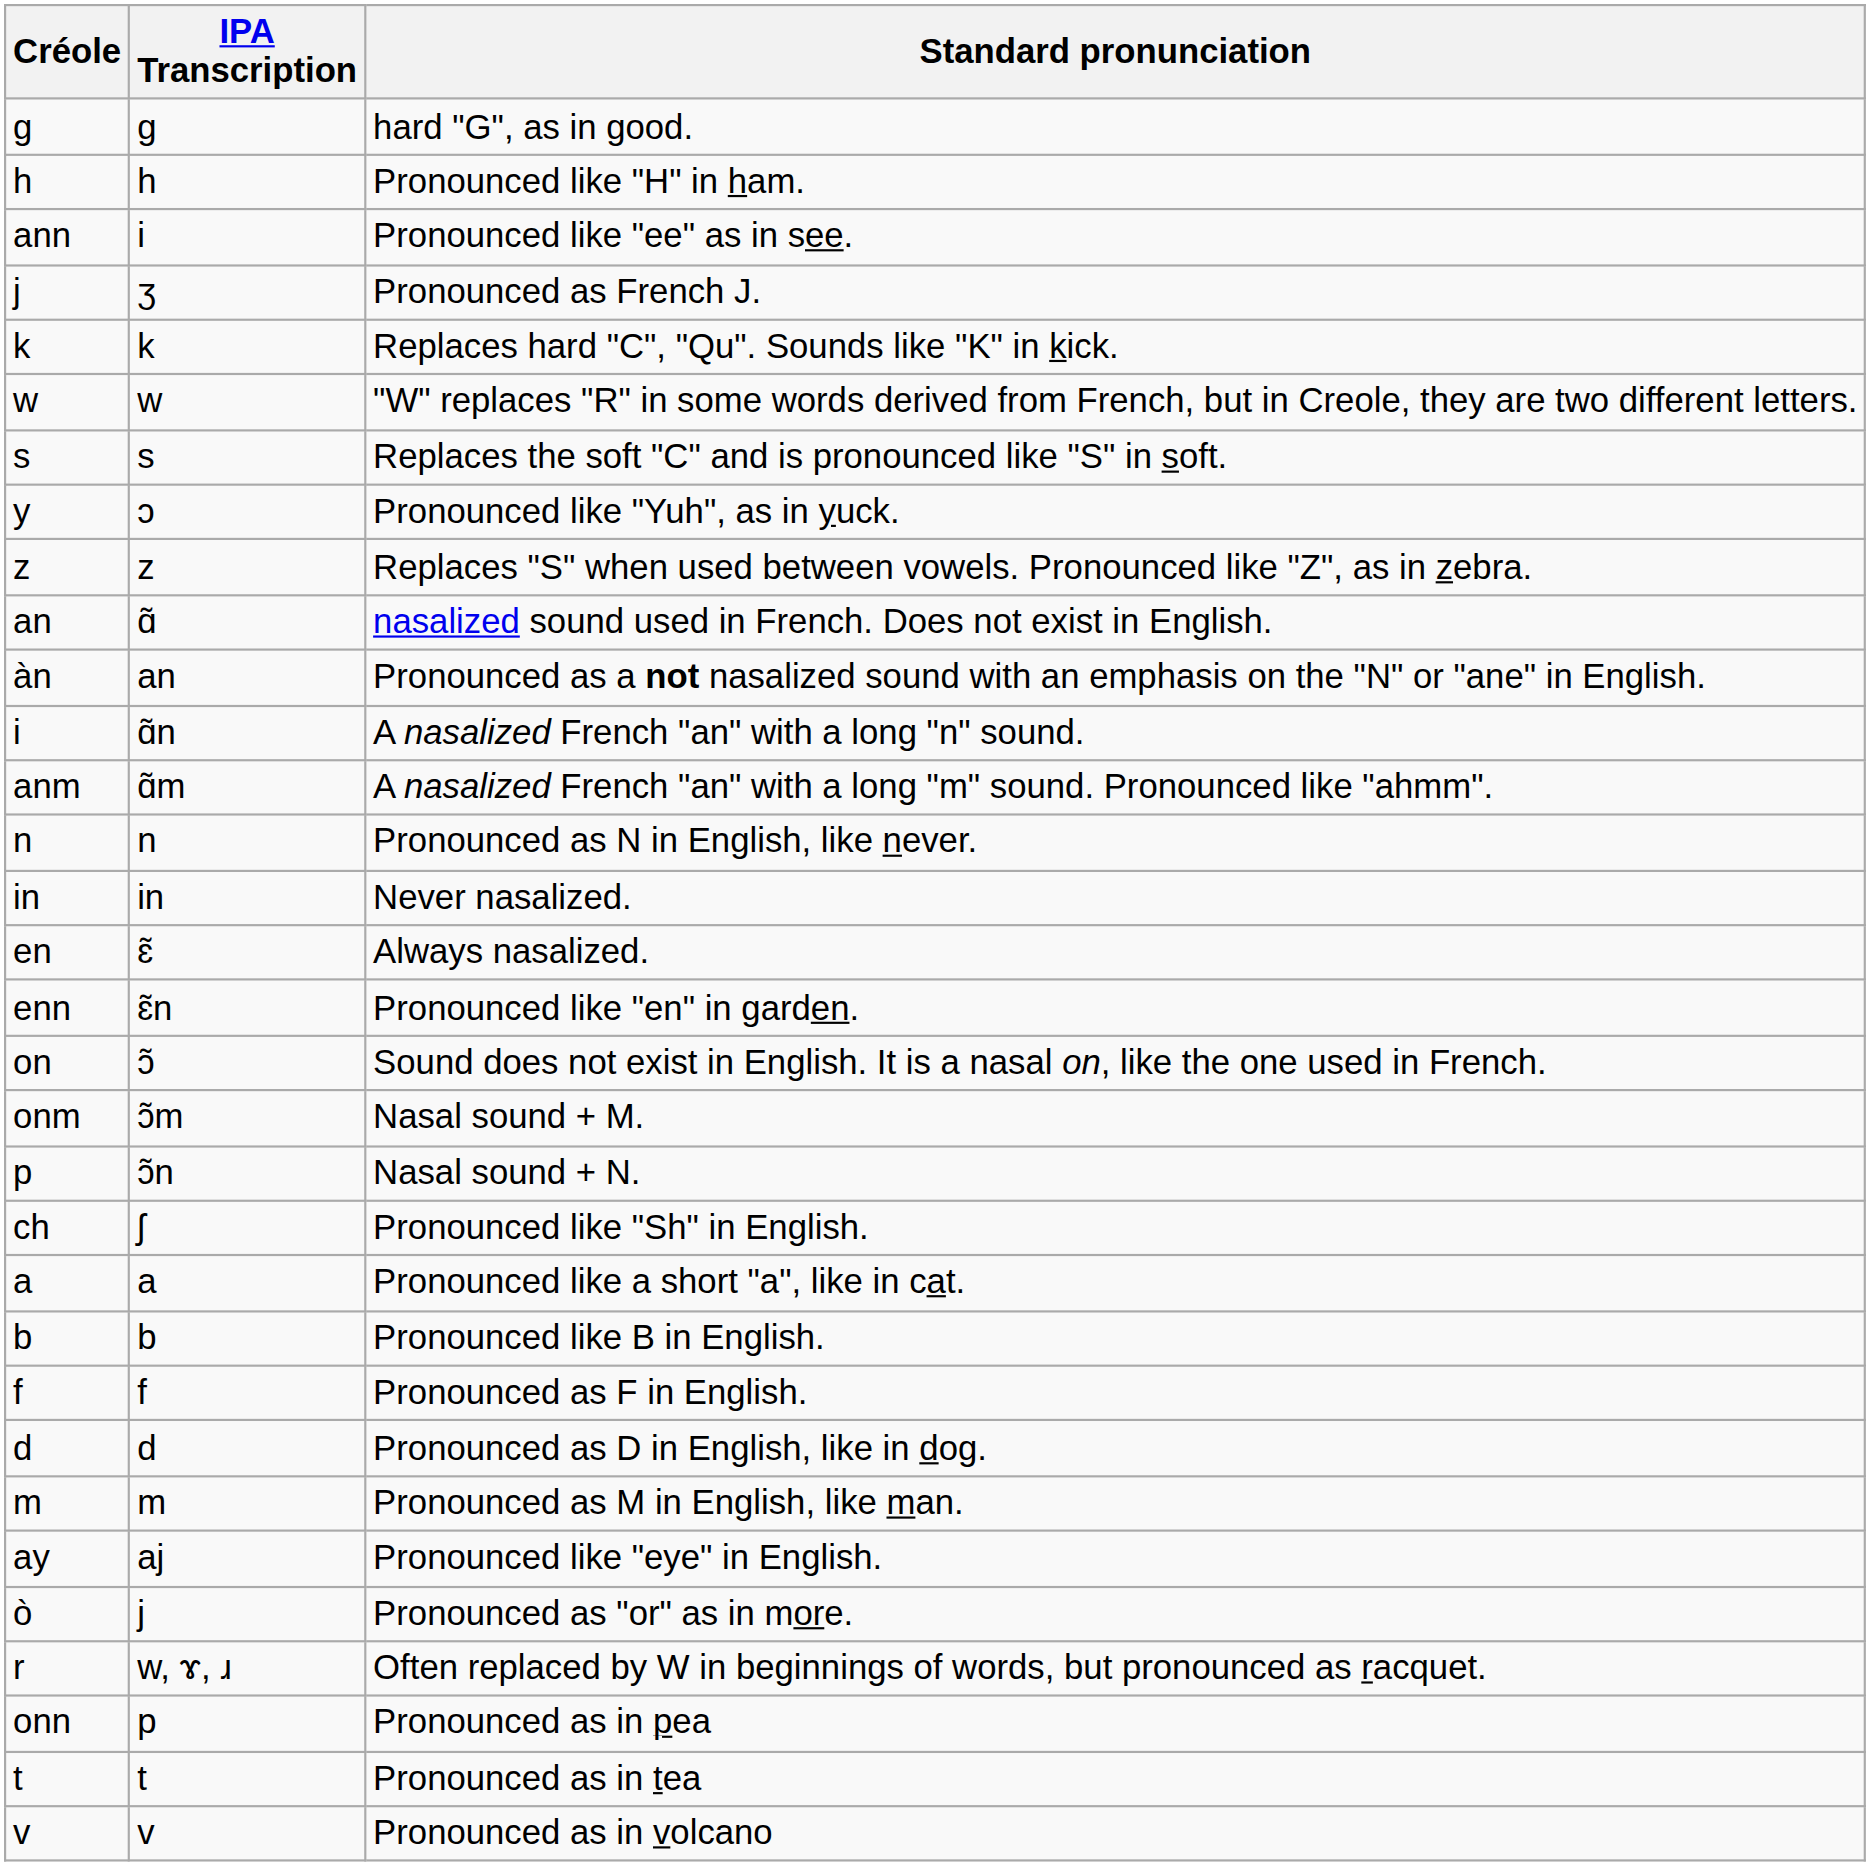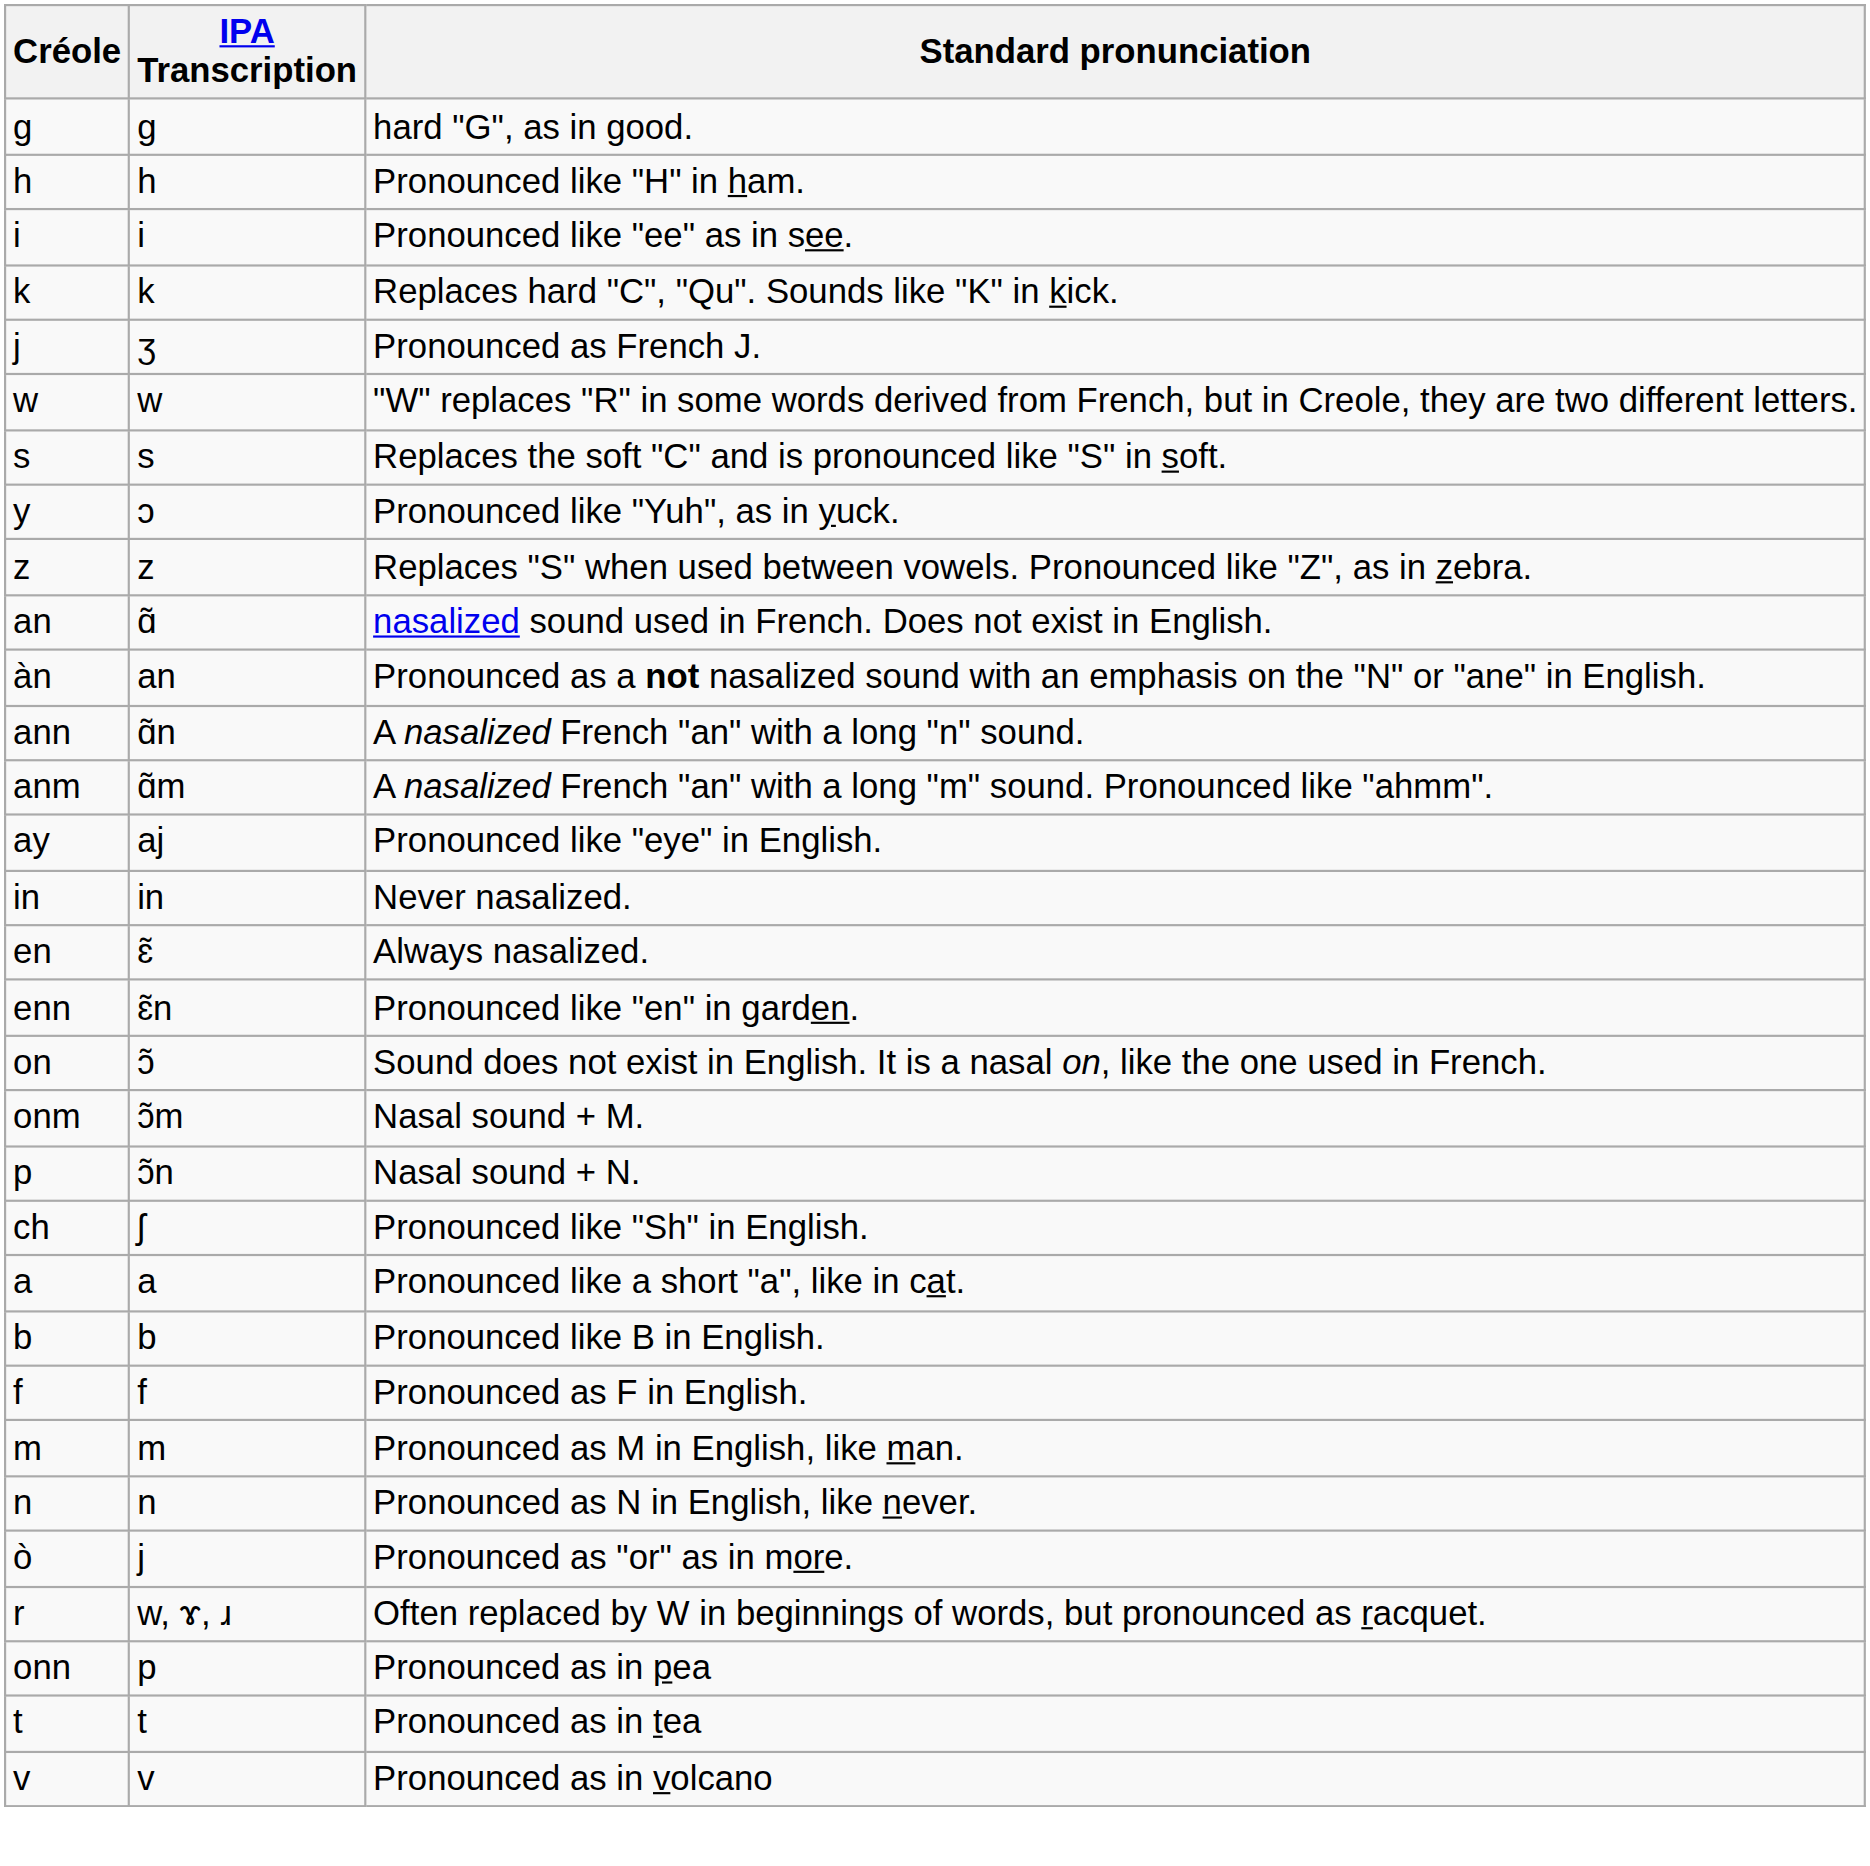Pronounced like "ee" as in see. | Créole: ann -> i
rows swapped: Pronounced as French J. <-> Replaces hard "C", "Qu". Sounds like "K" in kick.
A nasalized French "an" with a long "n" sound. | Créole: i -> ann
rows swapped: Pronounced like "eye" in English. <-> Pronounced as N in English, like never.
- row: d | d | Pronounced as D in English, like in dog.
